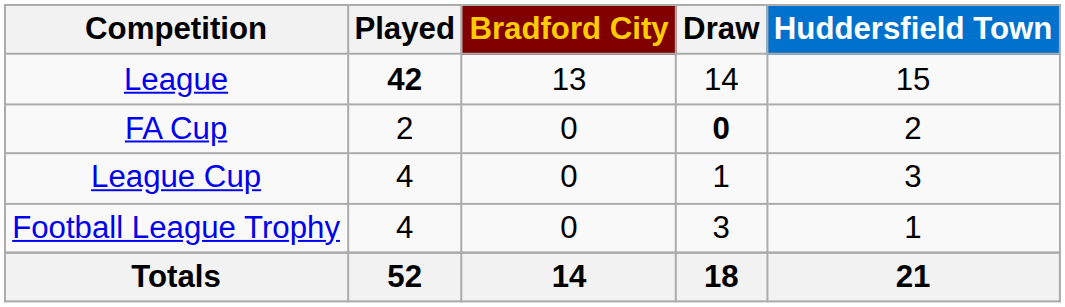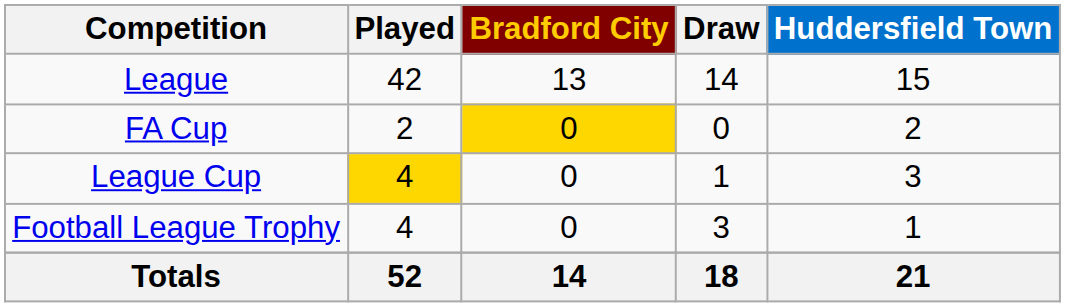League | Played: bold -> normal
FA Cup | Bradford City: no background -> gold background
FA Cup | Draw: bold -> normal
League Cup | Played: no background -> gold background
